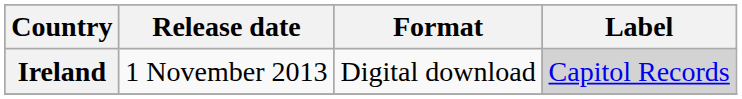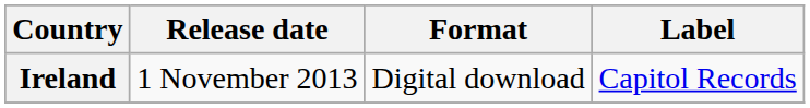Ireland | Label: lightgrey background -> no background
